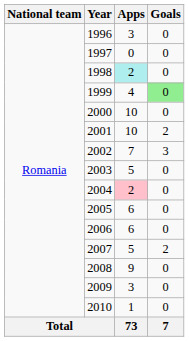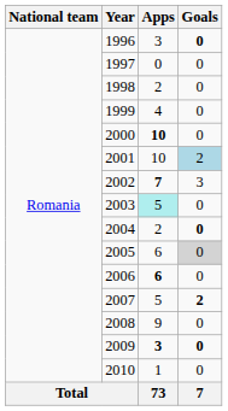1996 | Goals: normal -> bold
1998 | Apps: paleturquoise background -> no background
1999 | Goals: lightgreen background -> no background
2000 | Apps: normal -> bold
2001 | Goals: no background -> lightblue background
2002 | Apps: normal -> bold
2003 | Apps: no background -> paleturquoise background
2004 | Apps: pink background -> no background
2004 | Goals: normal -> bold
2005 | Goals: no background -> lightgrey background
2006 | Apps: normal -> bold
2007 | Goals: normal -> bold
2009 | Apps: normal -> bold
2009 | Goals: normal -> bold
